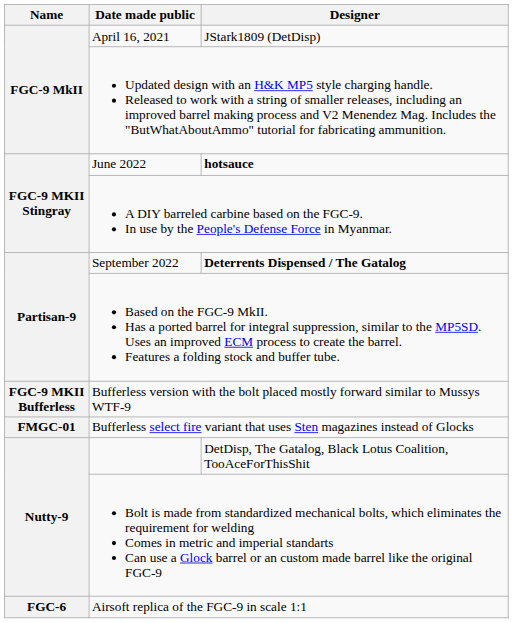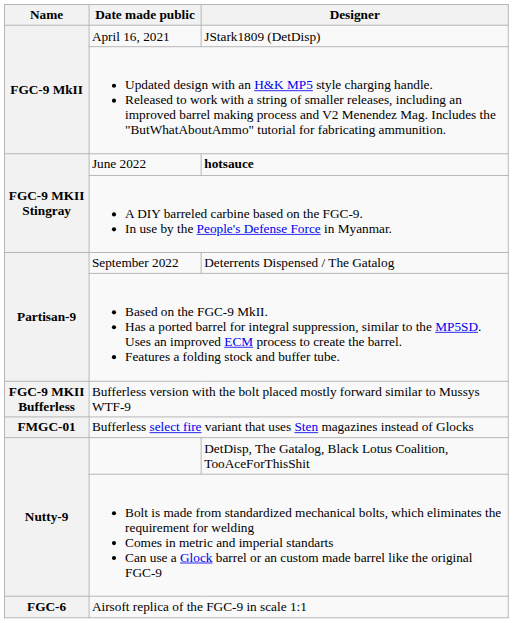September 2022 | Designer: bold -> normal
